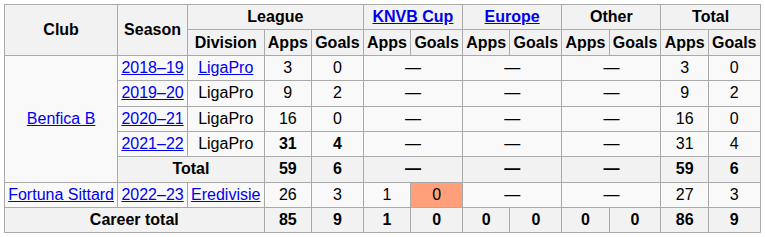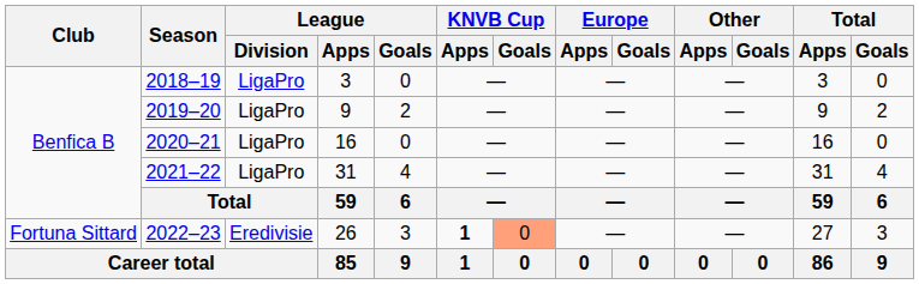2021–22 | League / Apps: bold -> normal
2021–22 | League / Goals: bold -> normal
2022–23 | KNVB Cup / Apps: normal -> bold
